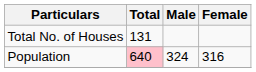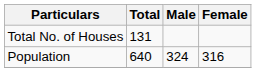Population | Total: pink background -> no background
